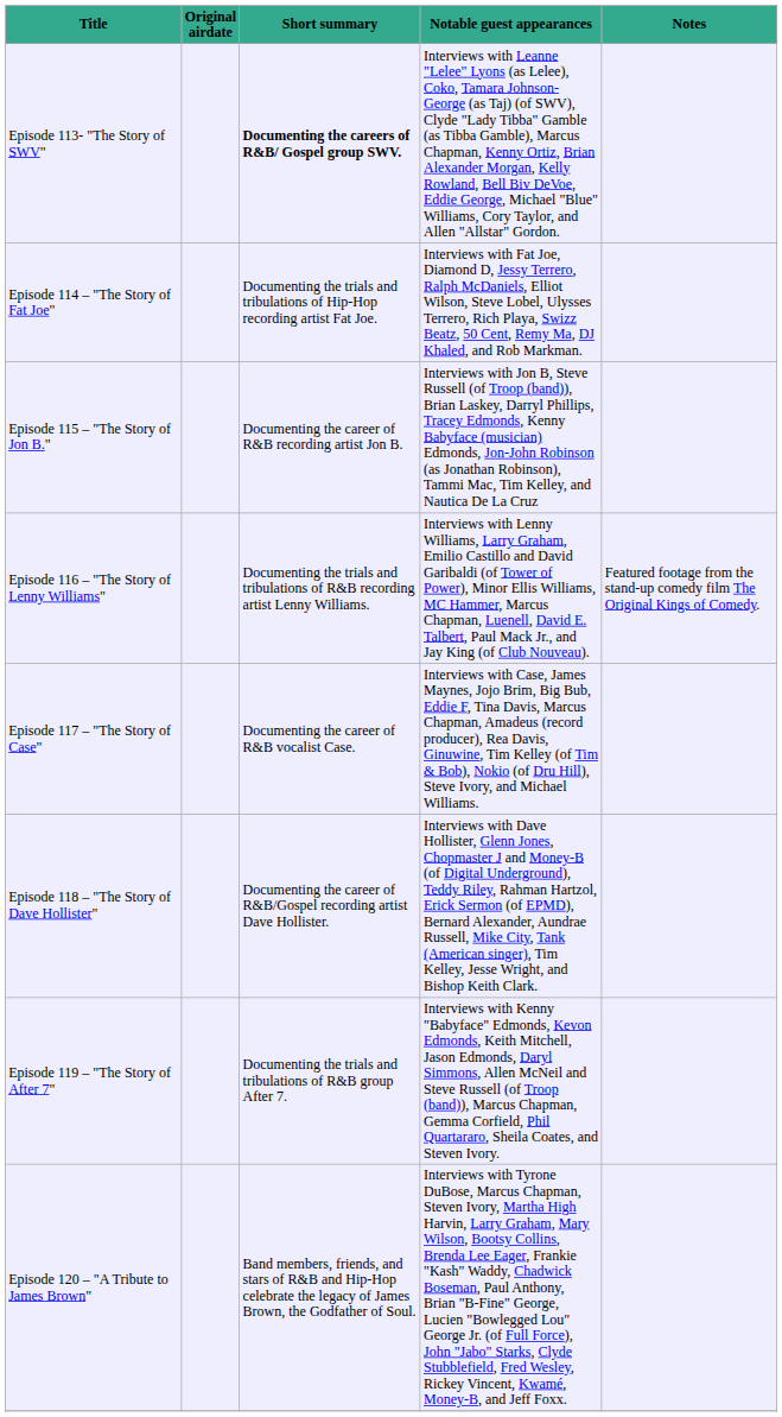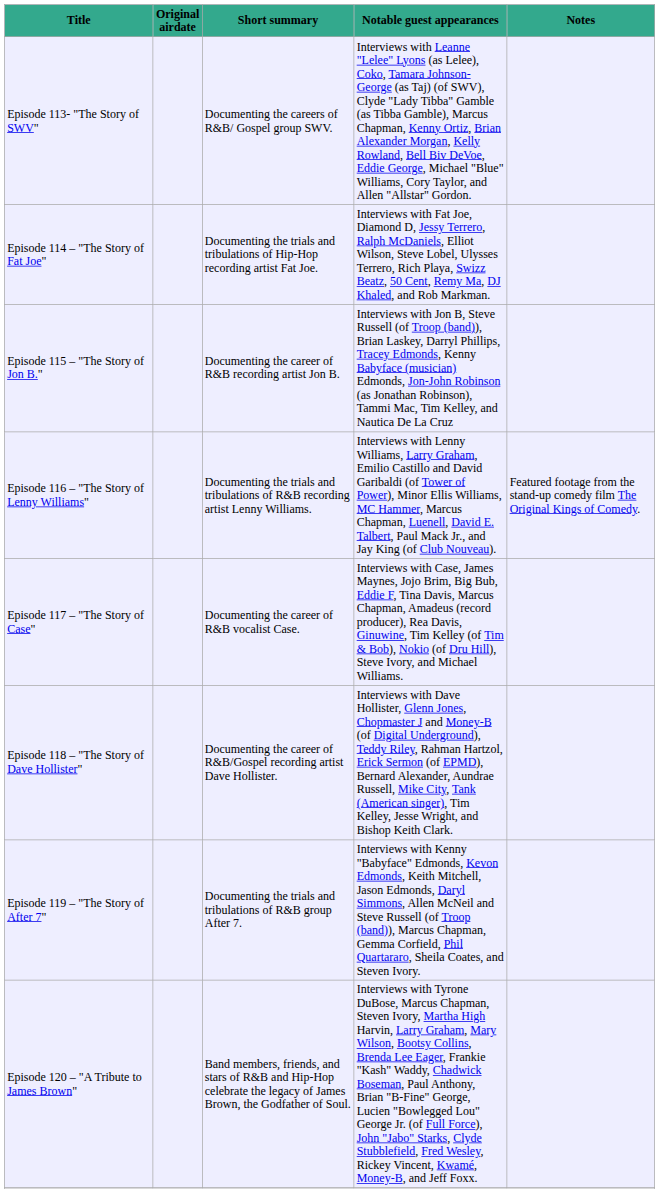Episode 113- "The Story of SWV" | Short summary: bold -> normal
